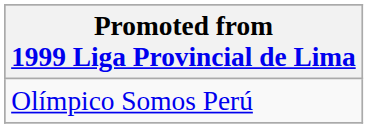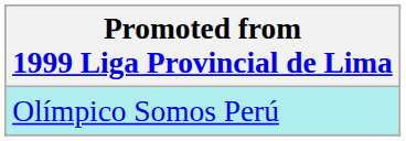row 2 | column 1: no background -> paleturquoise background
